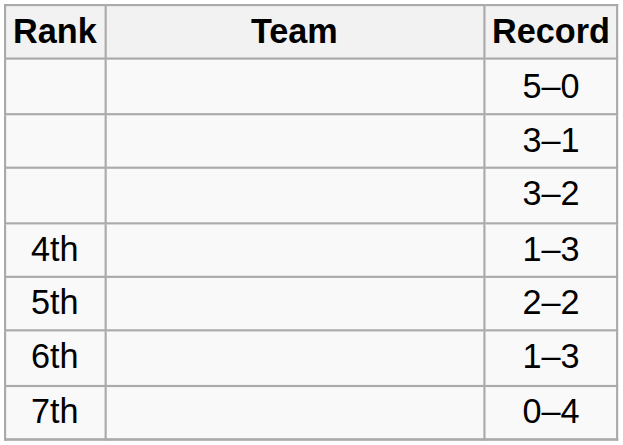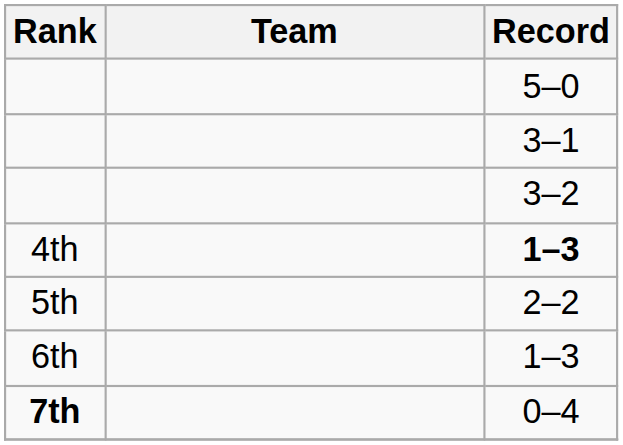4th / 1–3 | Record: normal -> bold
0–4 | Rank: normal -> bold
